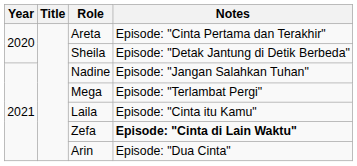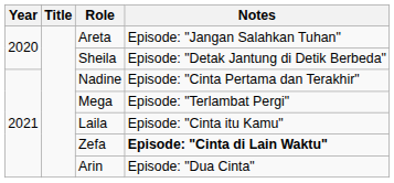Areta | Notes: Episode: "Cinta Pertama dan Terakhir" -> Episode: "Jangan Salahkan Tuhan"
Nadine | Notes: Episode: "Jangan Salahkan Tuhan" -> Episode: "Cinta Pertama dan Terakhir"
